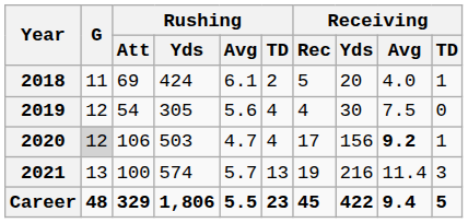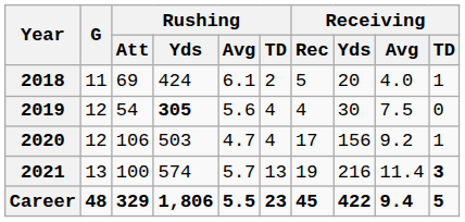2019 | Rushing / Yds: normal -> bold
2020 | G: lightgrey background -> no background
2020 | Receiving / Avg: bold -> normal
2021 | Receiving / TD: normal -> bold
